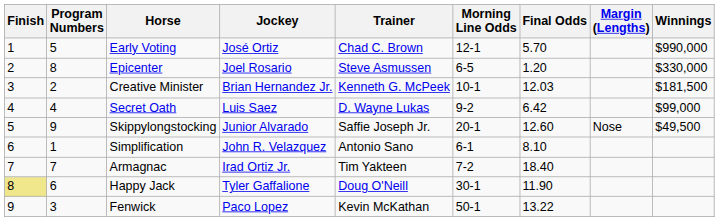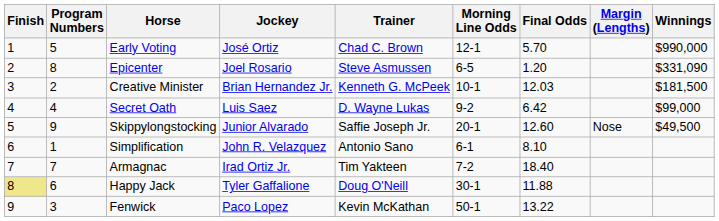Epicenter | Winnings: $330,000 -> $331,090
Happy Jack | Final Odds: 11.90 -> 11.88
